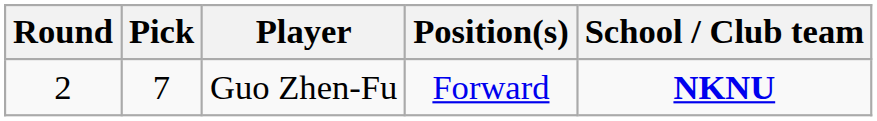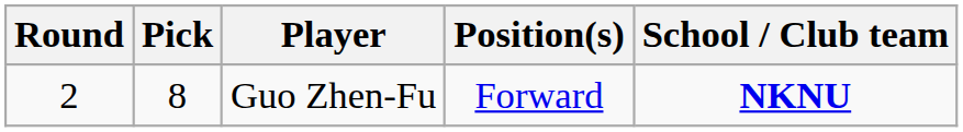Guo Zhen-Fu | Pick: 7 -> 8
